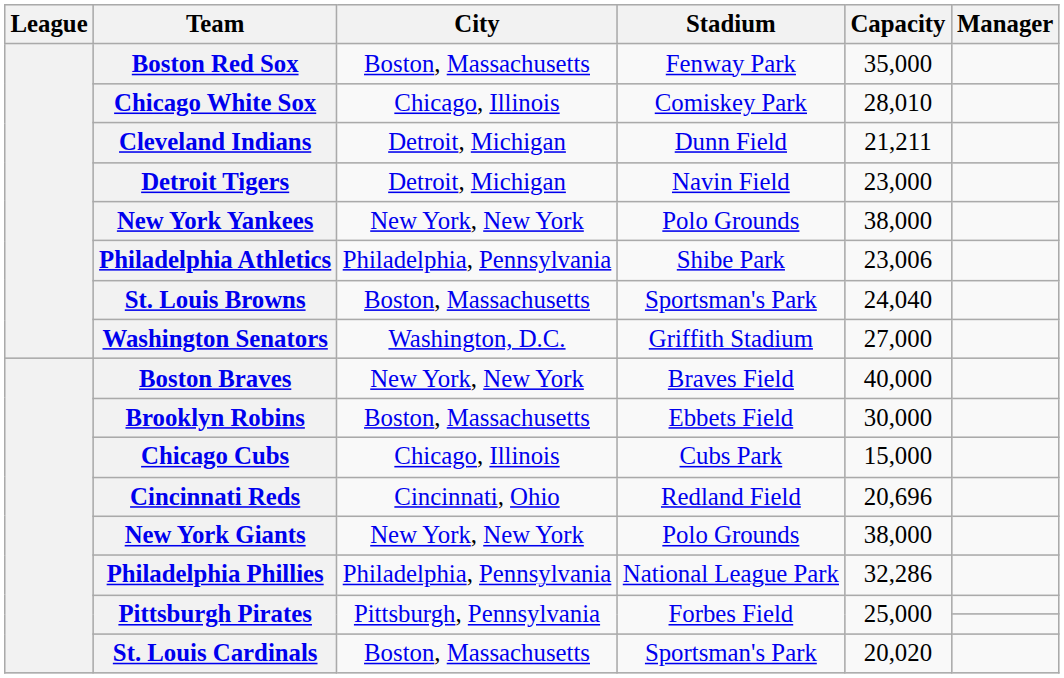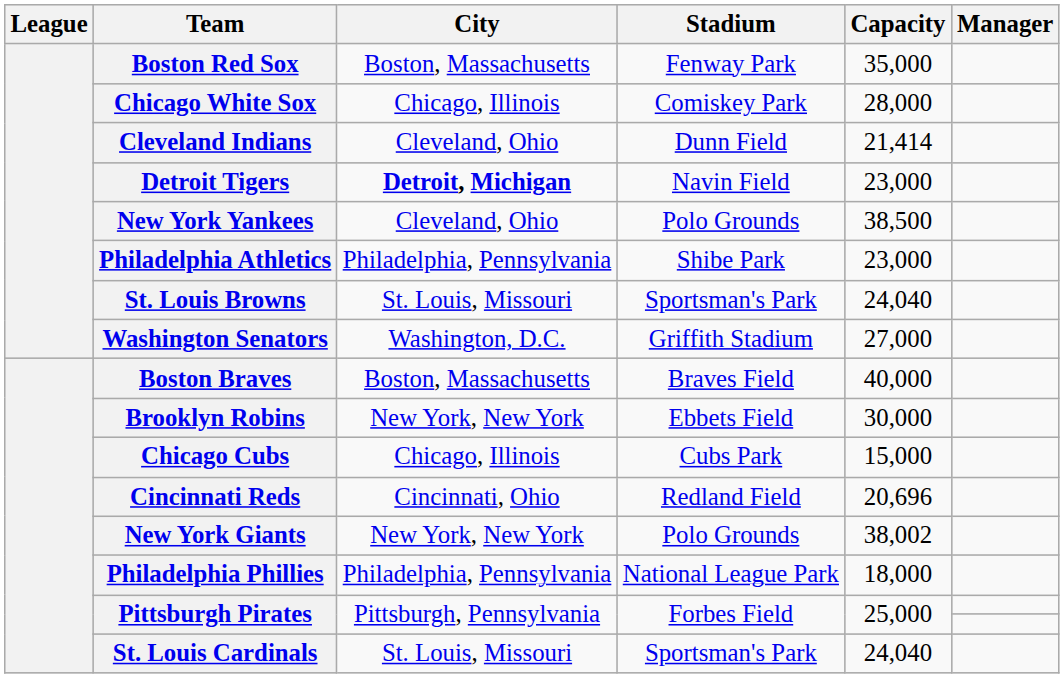Chicago White Sox | Capacity: 28,010 -> 28,000
Cleveland Indians | City: Detroit, Michigan -> Cleveland, Ohio
Cleveland Indians | Capacity: 21,211 -> 21,414
Detroit Tigers | City: normal -> bold
New York Yankees | City: New York, New York -> Cleveland, Ohio
New York Yankees | Capacity: 38,000 -> 38,500
Philadelphia Athletics | Capacity: 23,006 -> 23,000
St. Louis Browns | City: Boston, Massachusetts -> St. Louis, Missouri
Boston Braves | City: New York, New York -> Boston, Massachusetts
Brooklyn Robins | City: Boston, Massachusetts -> New York, New York
New York Giants | Capacity: 38,000 -> 38,002
Philadelphia Phillies | Capacity: 32,286 -> 18,000
St. Louis Cardinals | City: Boston, Massachusetts -> St. Louis, Missouri
St. Louis Cardinals | Capacity: 20,020 -> 24,040
